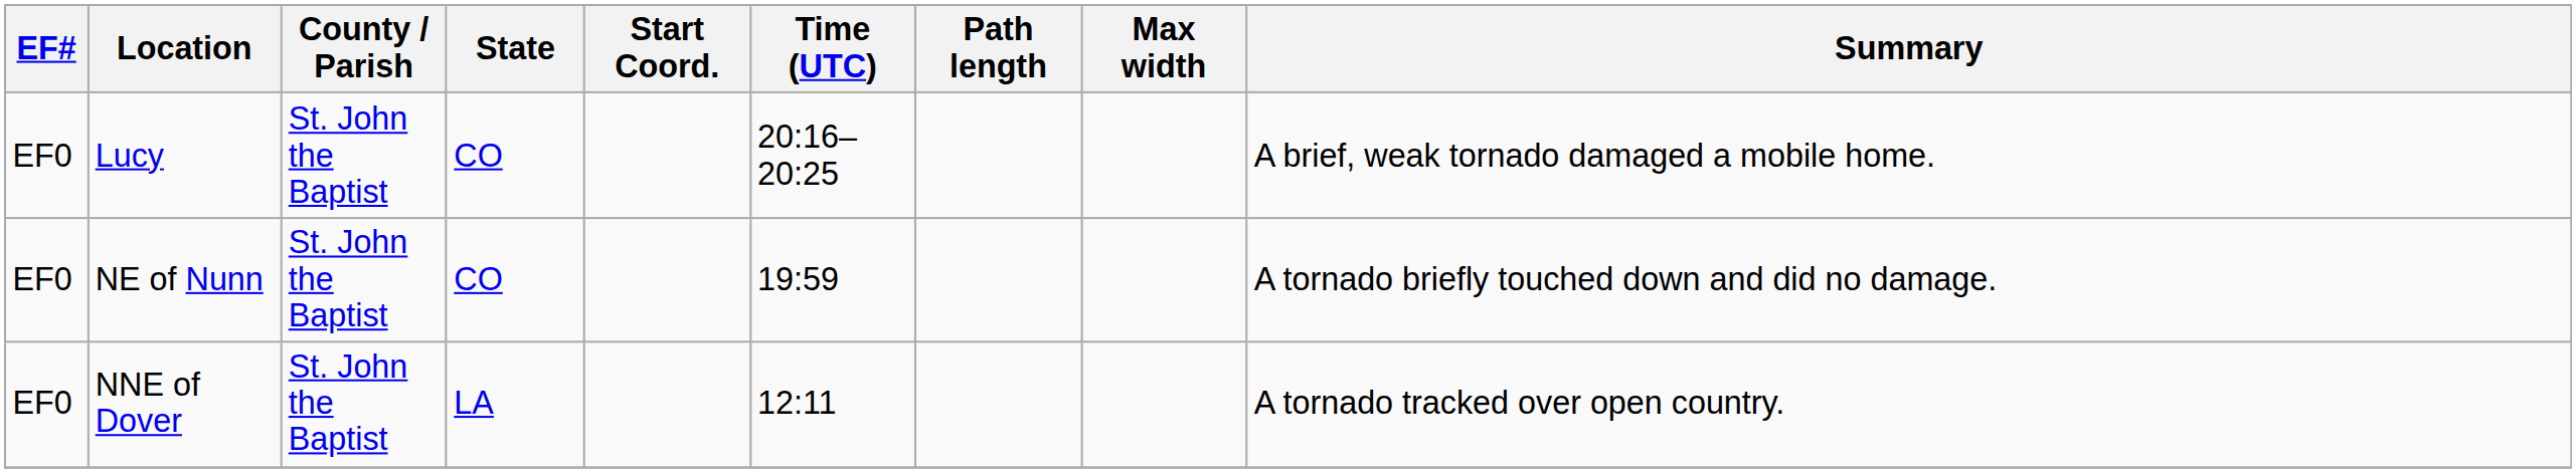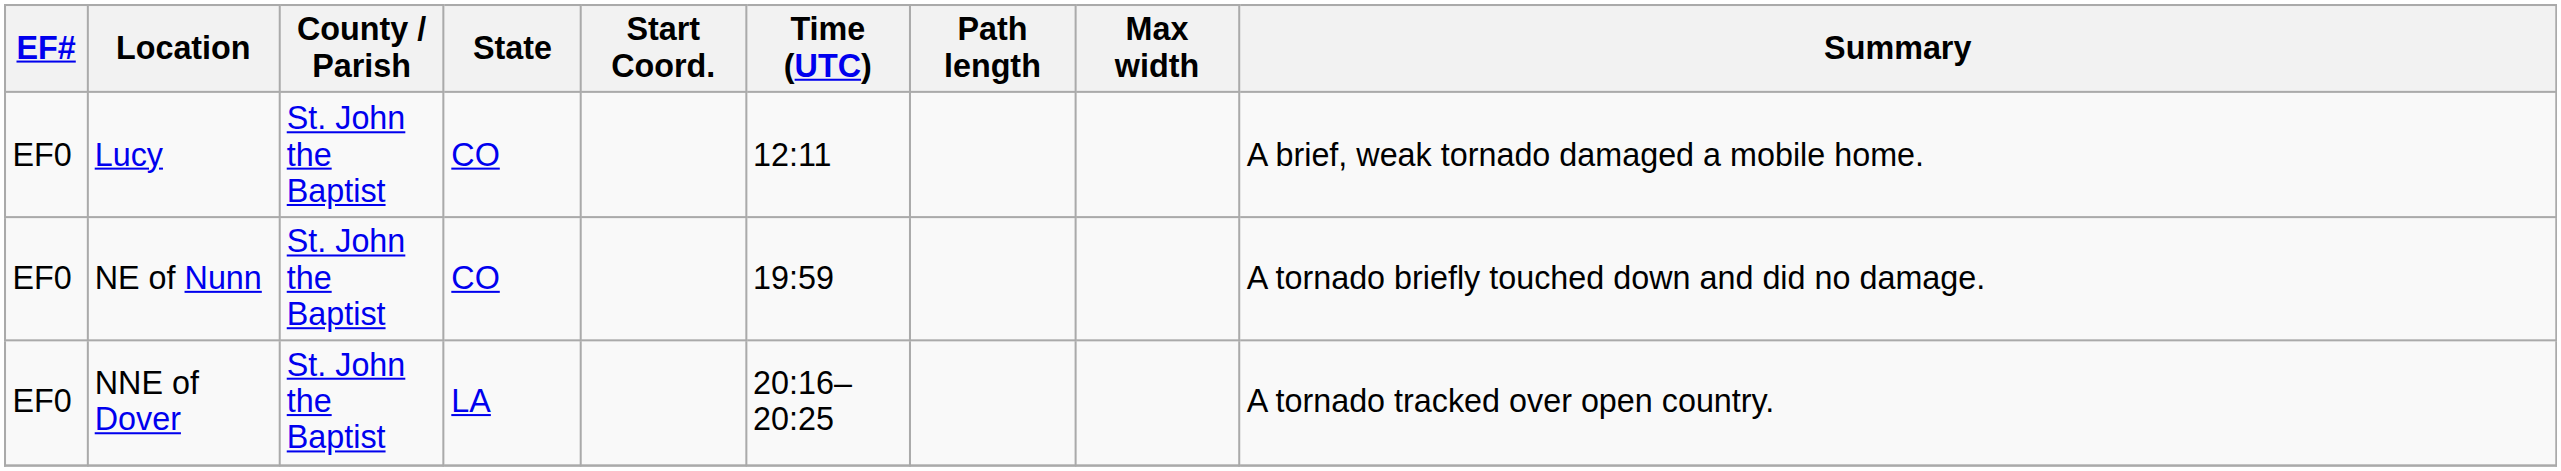Lucy | Time (UTC): 20:16–20:25 -> 12:11
NNE of Dover | Time (UTC): 12:11 -> 20:16–20:25
